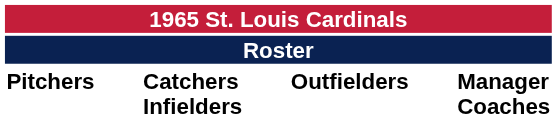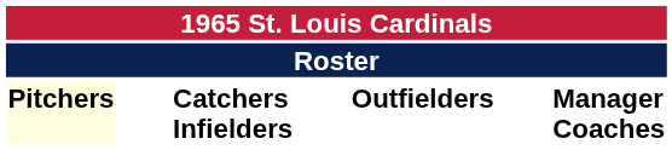Pitchers | column 1: no background -> lightyellow background
